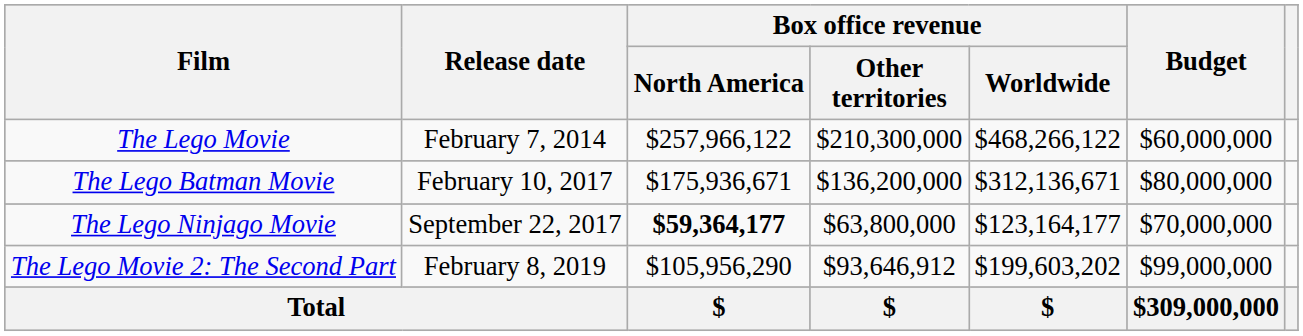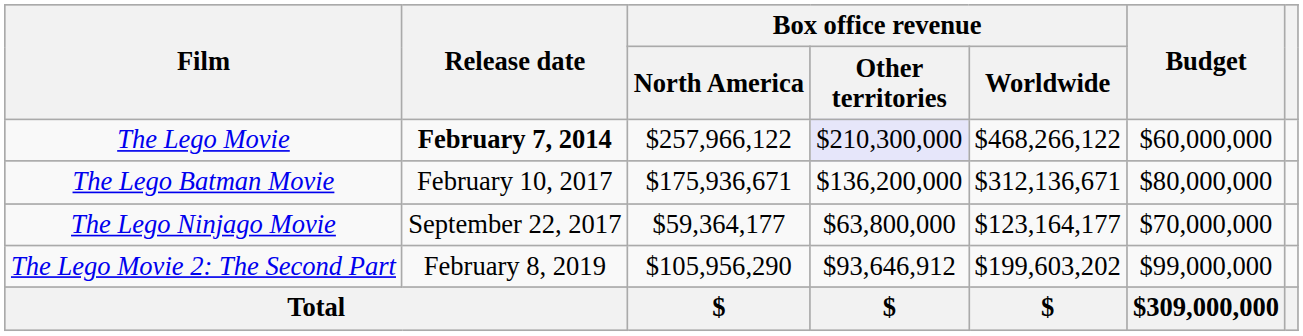The Lego Movie | Release date: normal -> bold
The Lego Movie | Box office revenue / Other territories: no background -> lavender background
The Lego Ninjago Movie | Box office revenue / North America: bold -> normal
